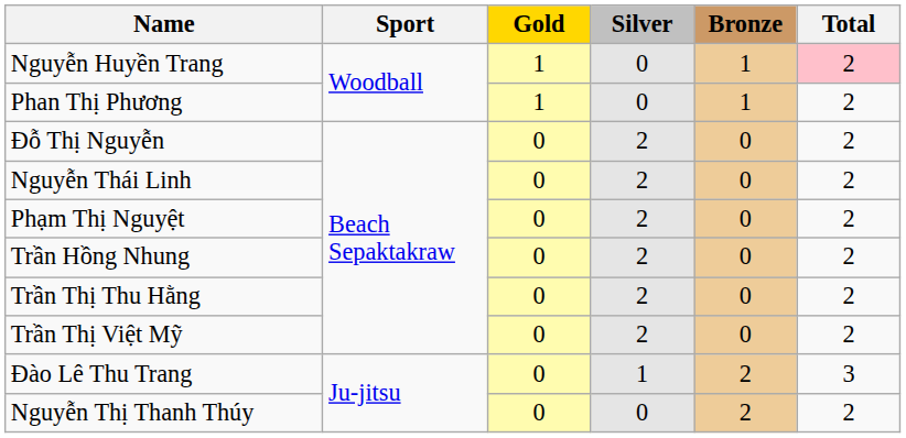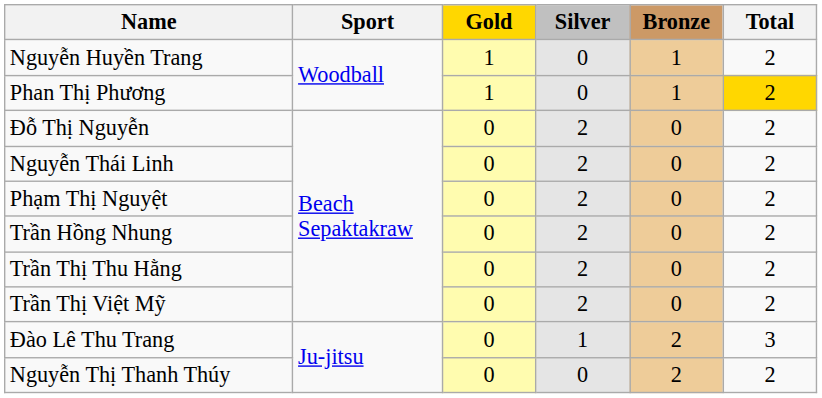Nguyễn Huyền Trang | Total: pink background -> no background
Phan Thị Phương | Total: no background -> gold background
